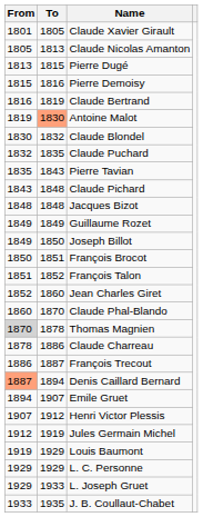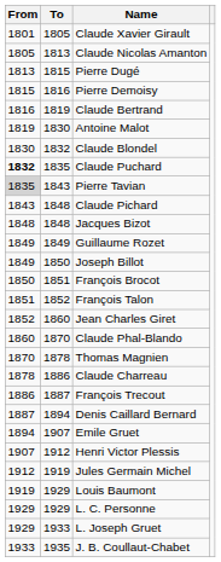Antoine Malot | To: lightsalmon background -> no background
Claude Puchard | From: normal -> bold
Pierre Tavian | From: no background -> lightgrey background
Thomas Magnien | From: lightgrey background -> no background
Denis Caillard Bernard | From: lightsalmon background -> no background
